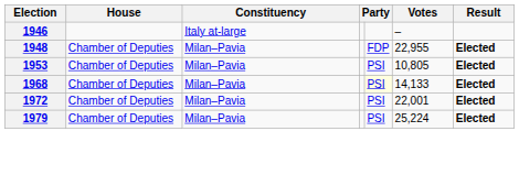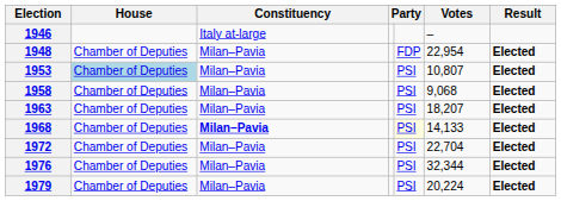1948 | Votes: 22,955 -> 22,954
1953 | House: no background -> lightblue background
1953 | Votes: 10,805 -> 10,807
+ row: 1958 | Chamber of Deputies | Milan–Pavia | PSI | 9,068 | Elected
+ row: 1963 | Chamber of Deputies | Milan–Pavia | PSI | 18,207 | Elected
1968 | Constituency: normal -> bold
1972 | Votes: 22,001 -> 22,704
+ row: 1976 | Chamber of Deputies | Milan–Pavia | PSI | 32,344 | Elected
1979 | Votes: 25,224 -> 20,224
